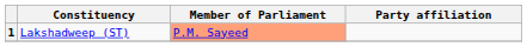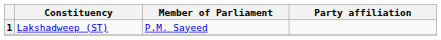1 | Member of Parliament: lightsalmon background -> no background
